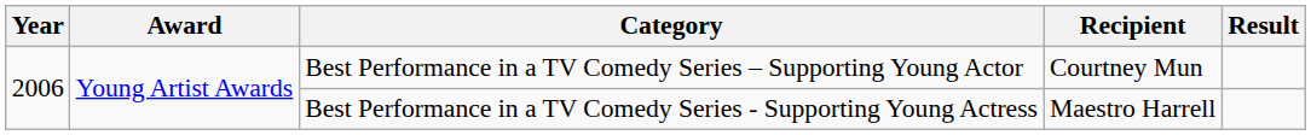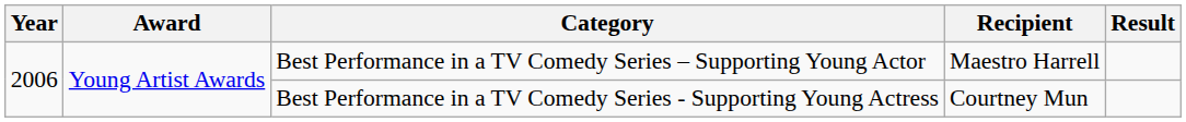row 2 | Recipient: Courtney Mun -> Maestro Harrell
row 3 | Recipient: Maestro Harrell -> Courtney Mun
